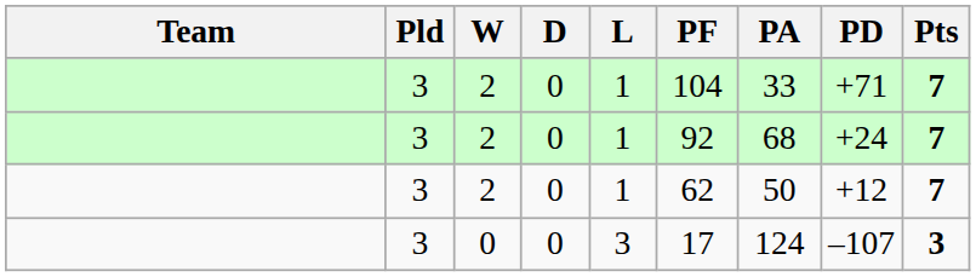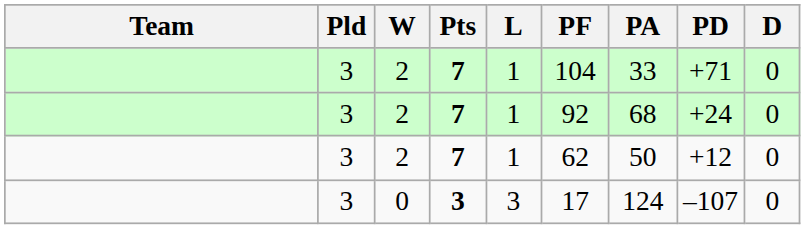columns swapped: D <-> Pts
